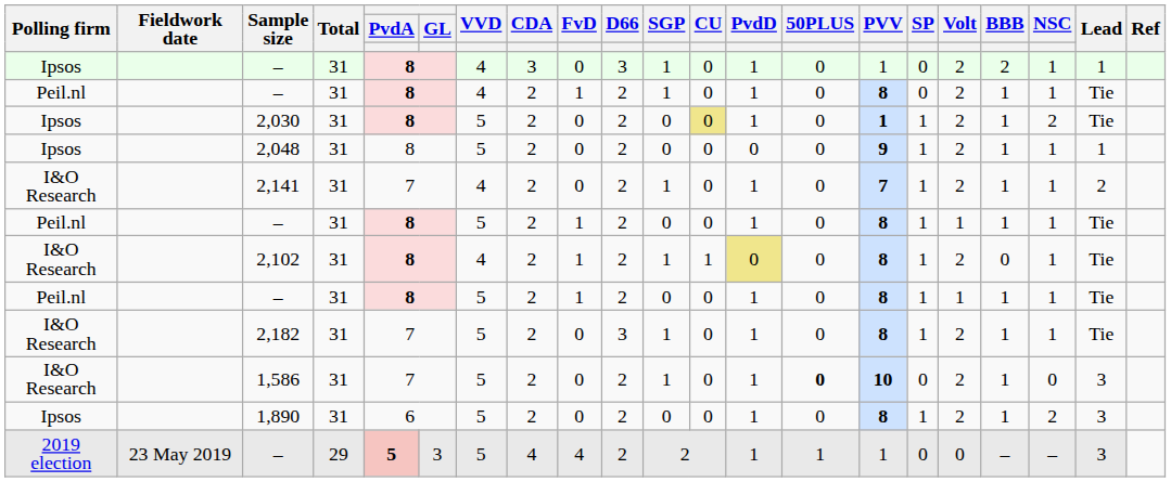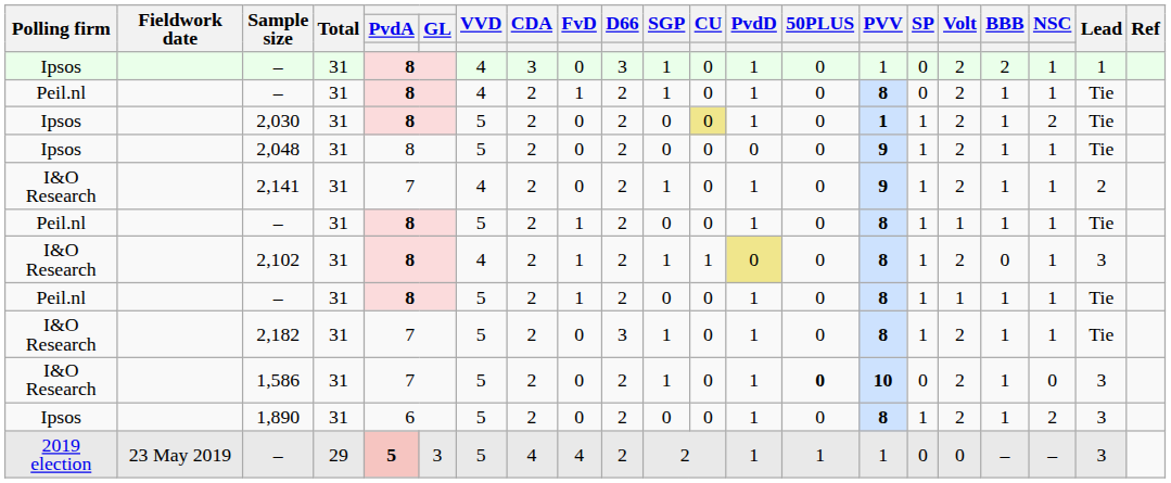2,048 | Lead: 1 -> Tie
2,141 | PVV: 7 -> 9
2,102 | Lead: Tie -> 3
